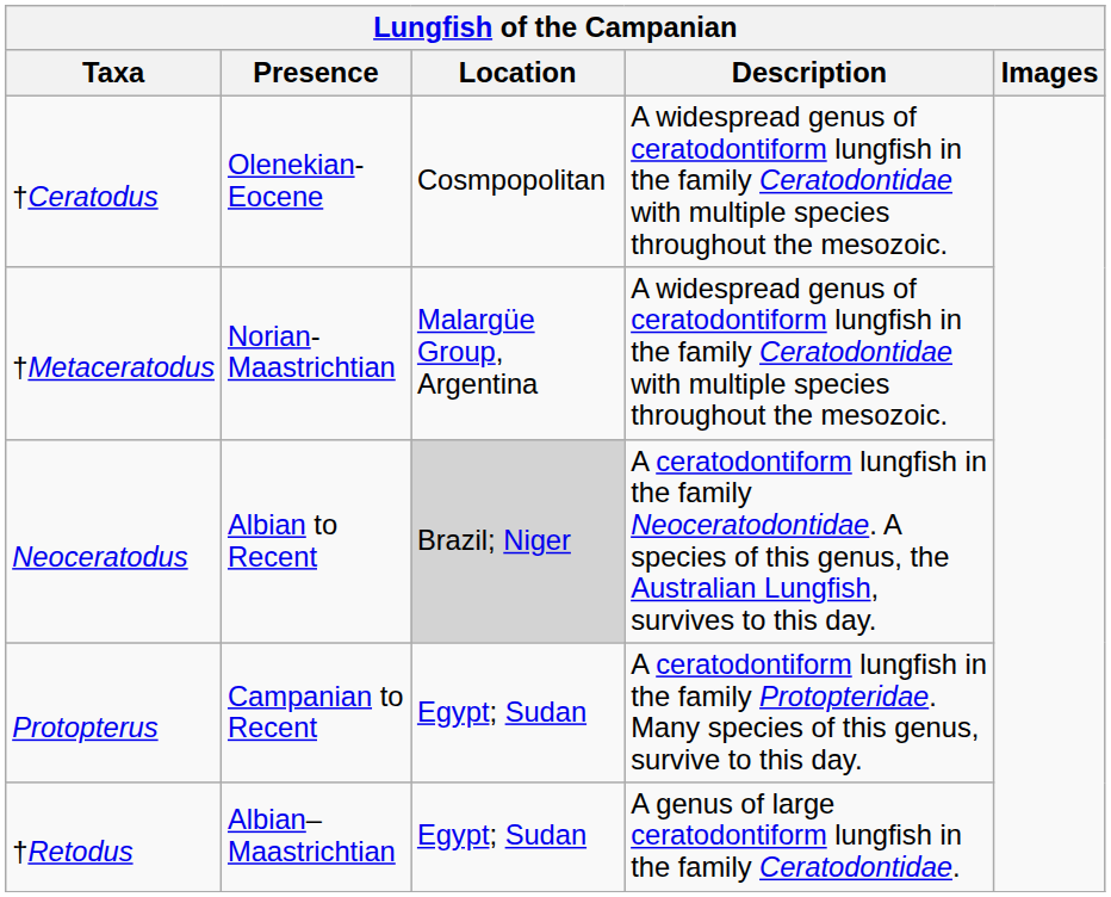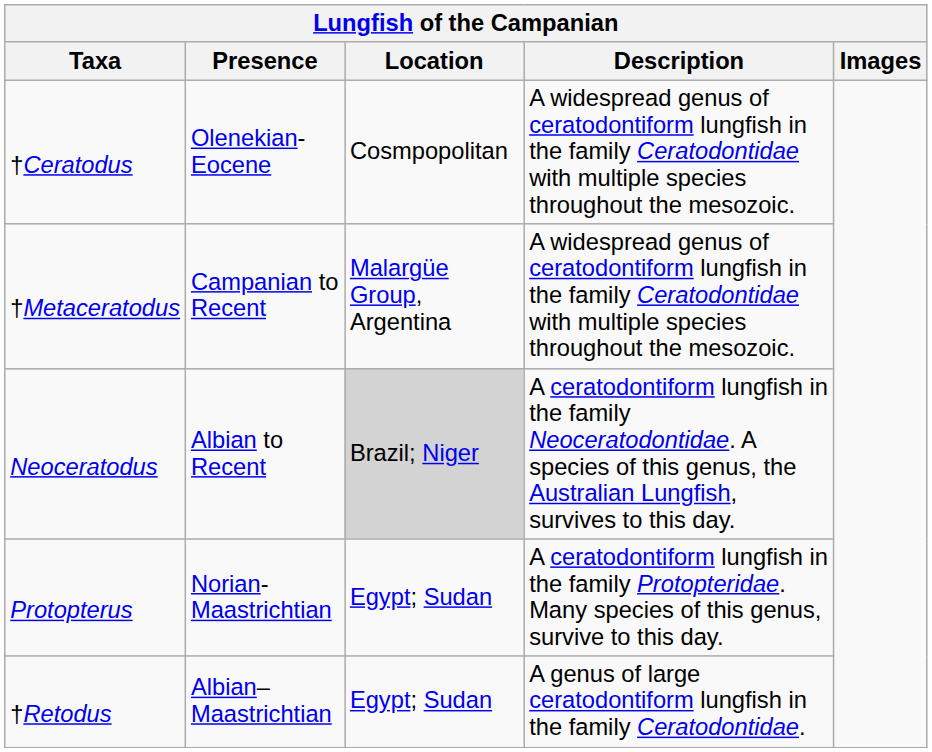†Metaceratodus | Presence: Norian-Maastrichtian -> Campanian to Recent
Protopterus | Presence: Campanian to Recent -> Norian-Maastrichtian
